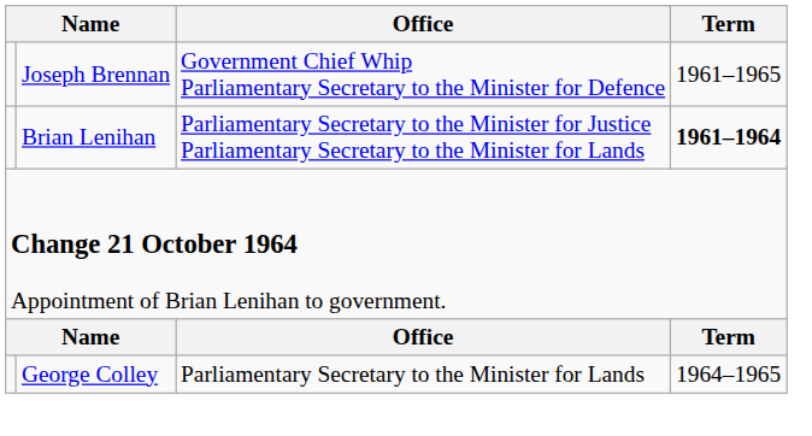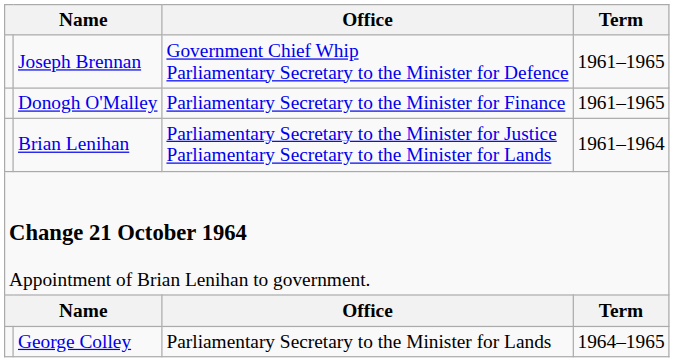+ row: Donogh O'Malley | Parliamentary Secretary to the Minister for Finance | 1961–1965
Brian Lenihan | Term: bold -> normal
